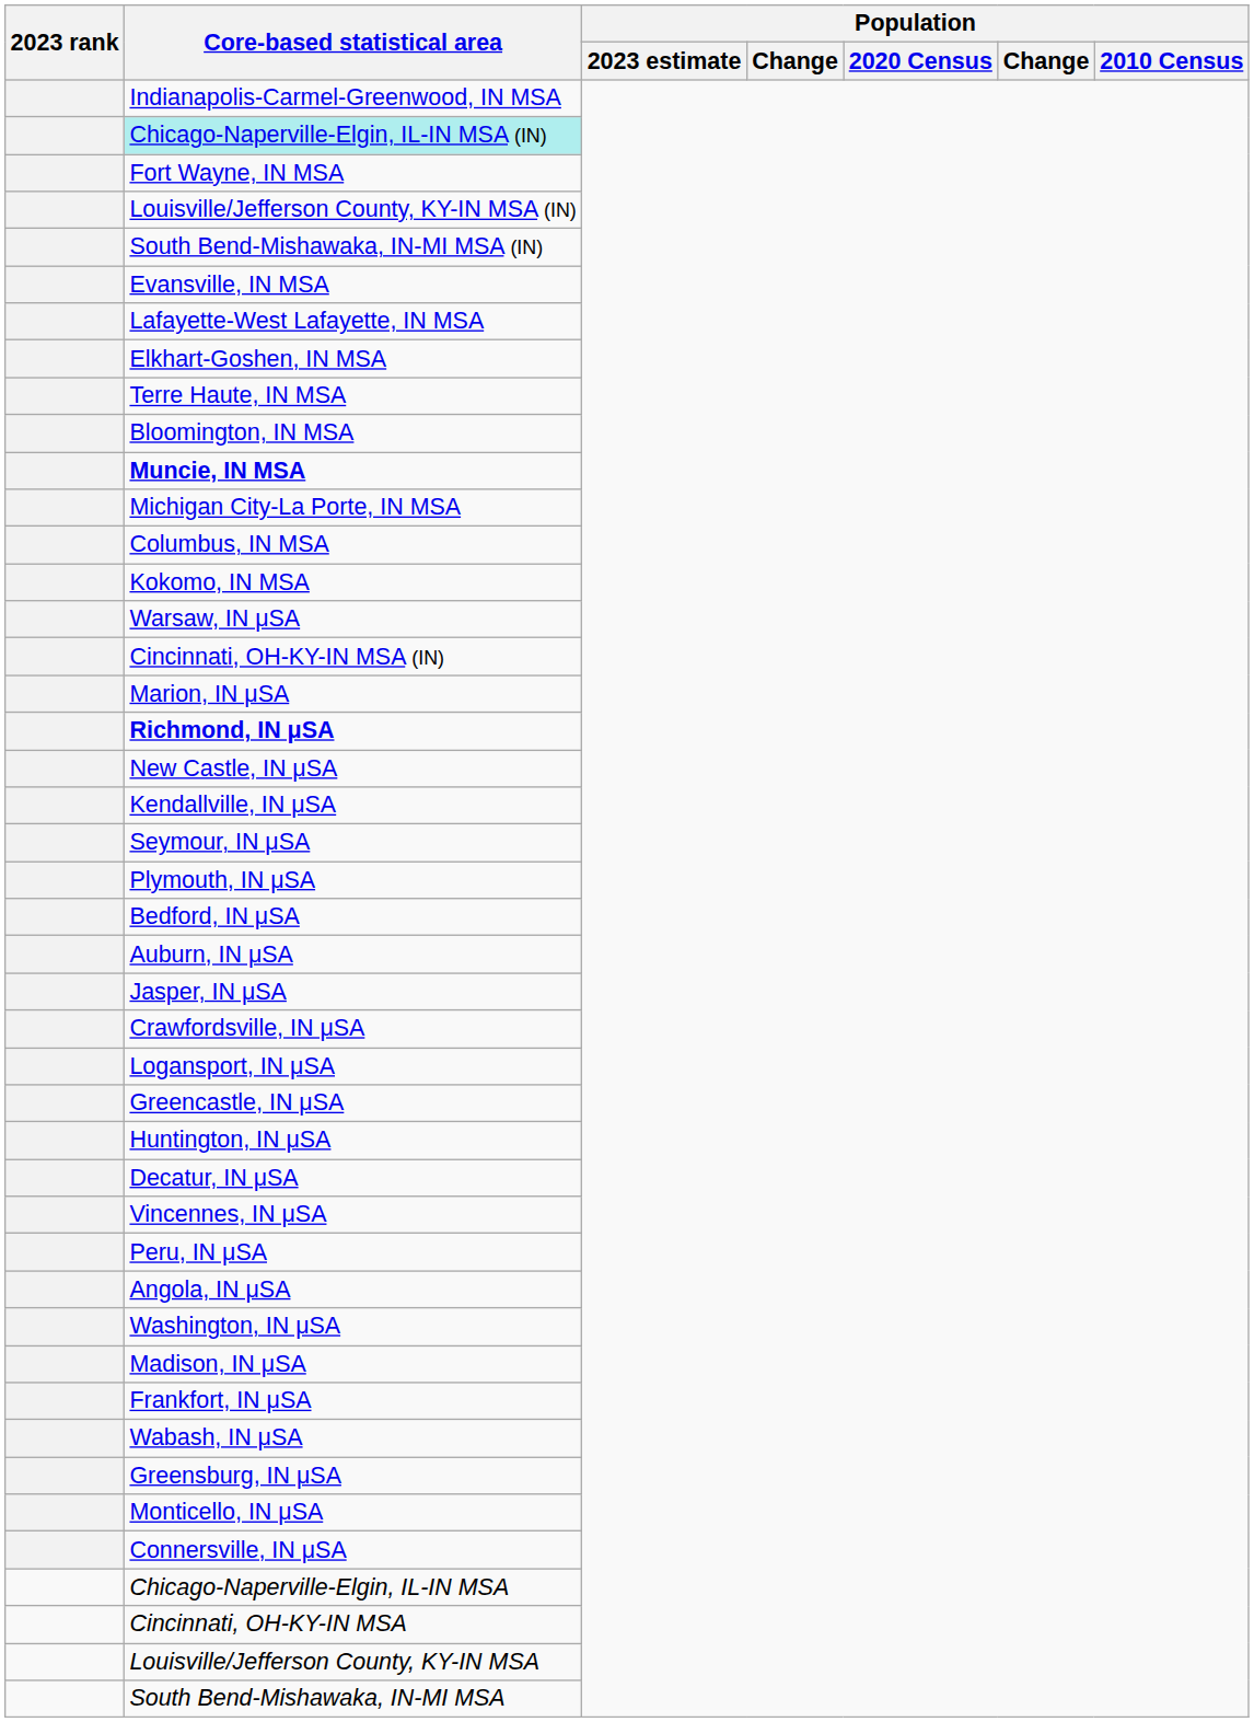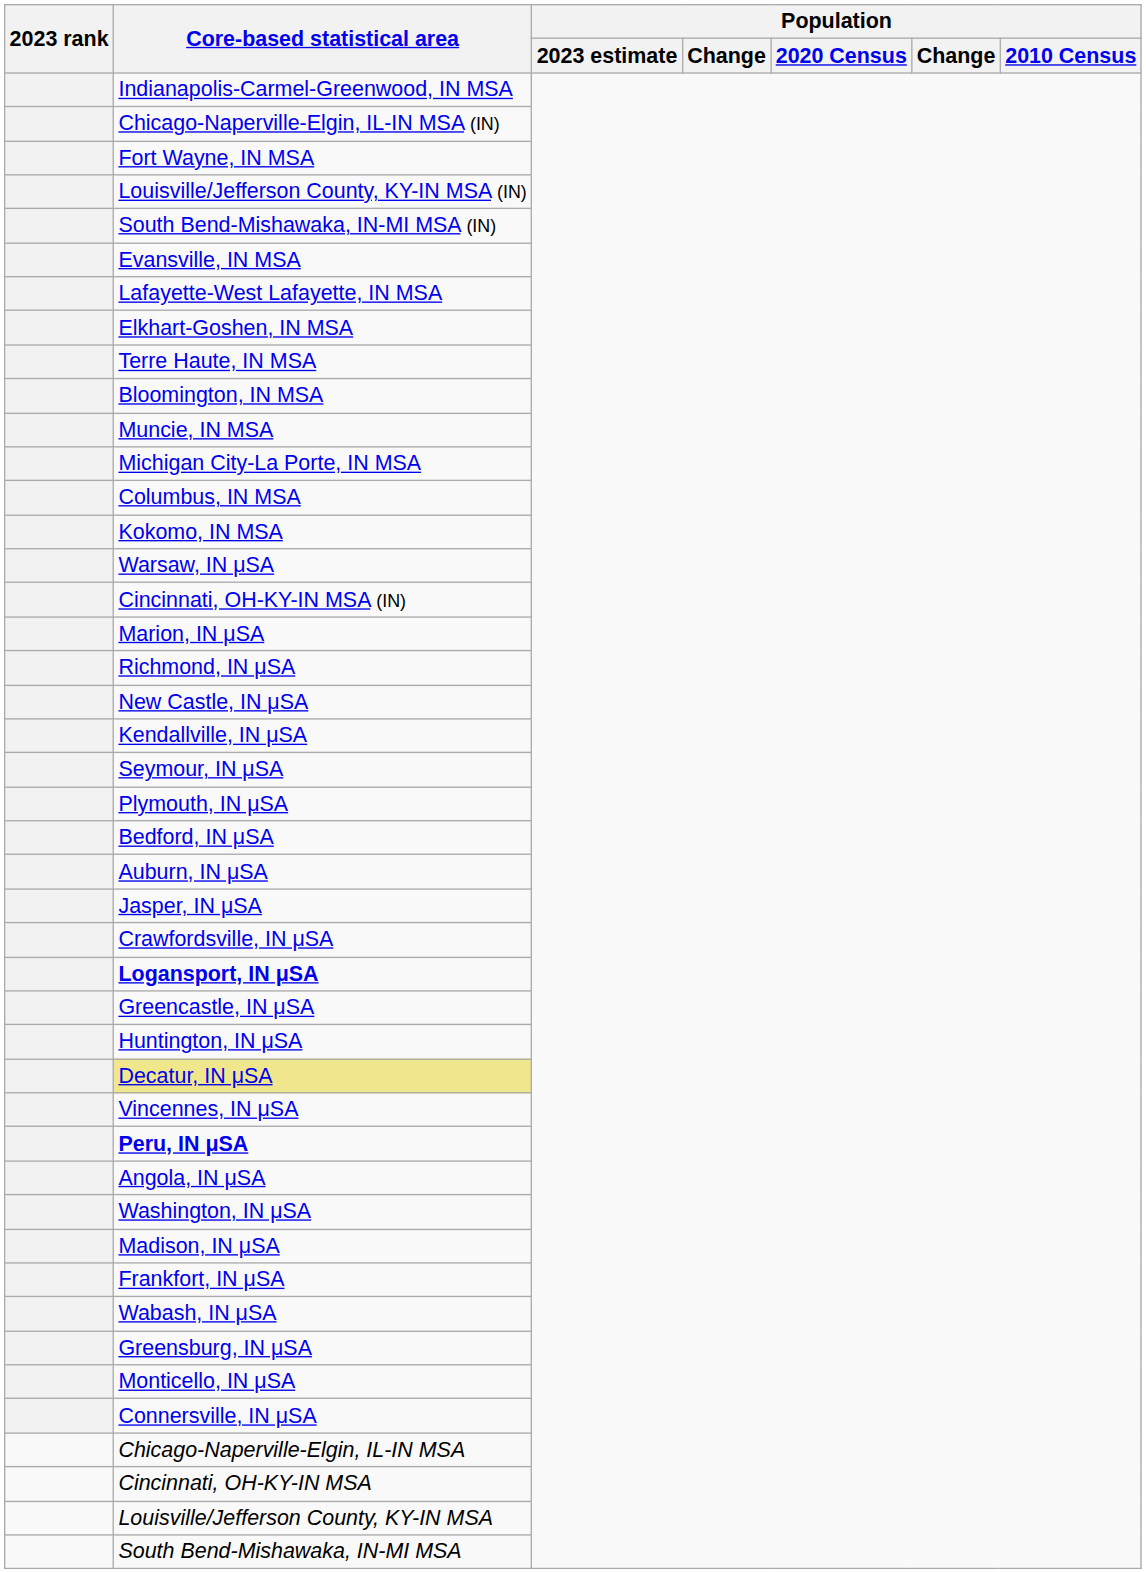Chicago-Naperville-Elgin, IL-IN MSA (IN) | Core-based statistical area: paleturquoise background -> no background
Muncie, IN MSA | Core-based statistical area: bold -> normal
Richmond, IN μSA | Core-based statistical area: bold -> normal
Logansport, IN μSA | Core-based statistical area: normal -> bold
Decatur, IN μSA | Core-based statistical area: no background -> khaki background
Peru, IN μSA | Core-based statistical area: normal -> bold
